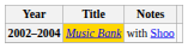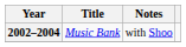2002–2004 | Title: gold background -> no background
